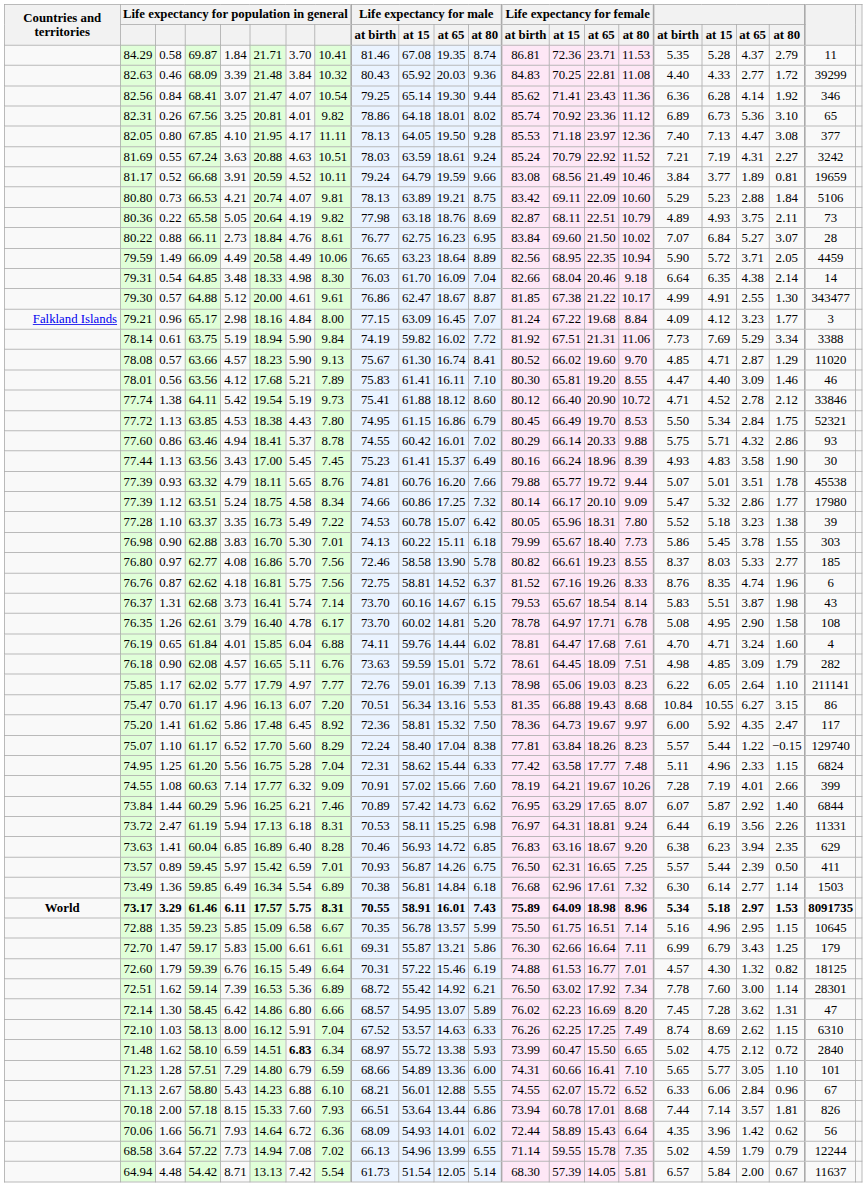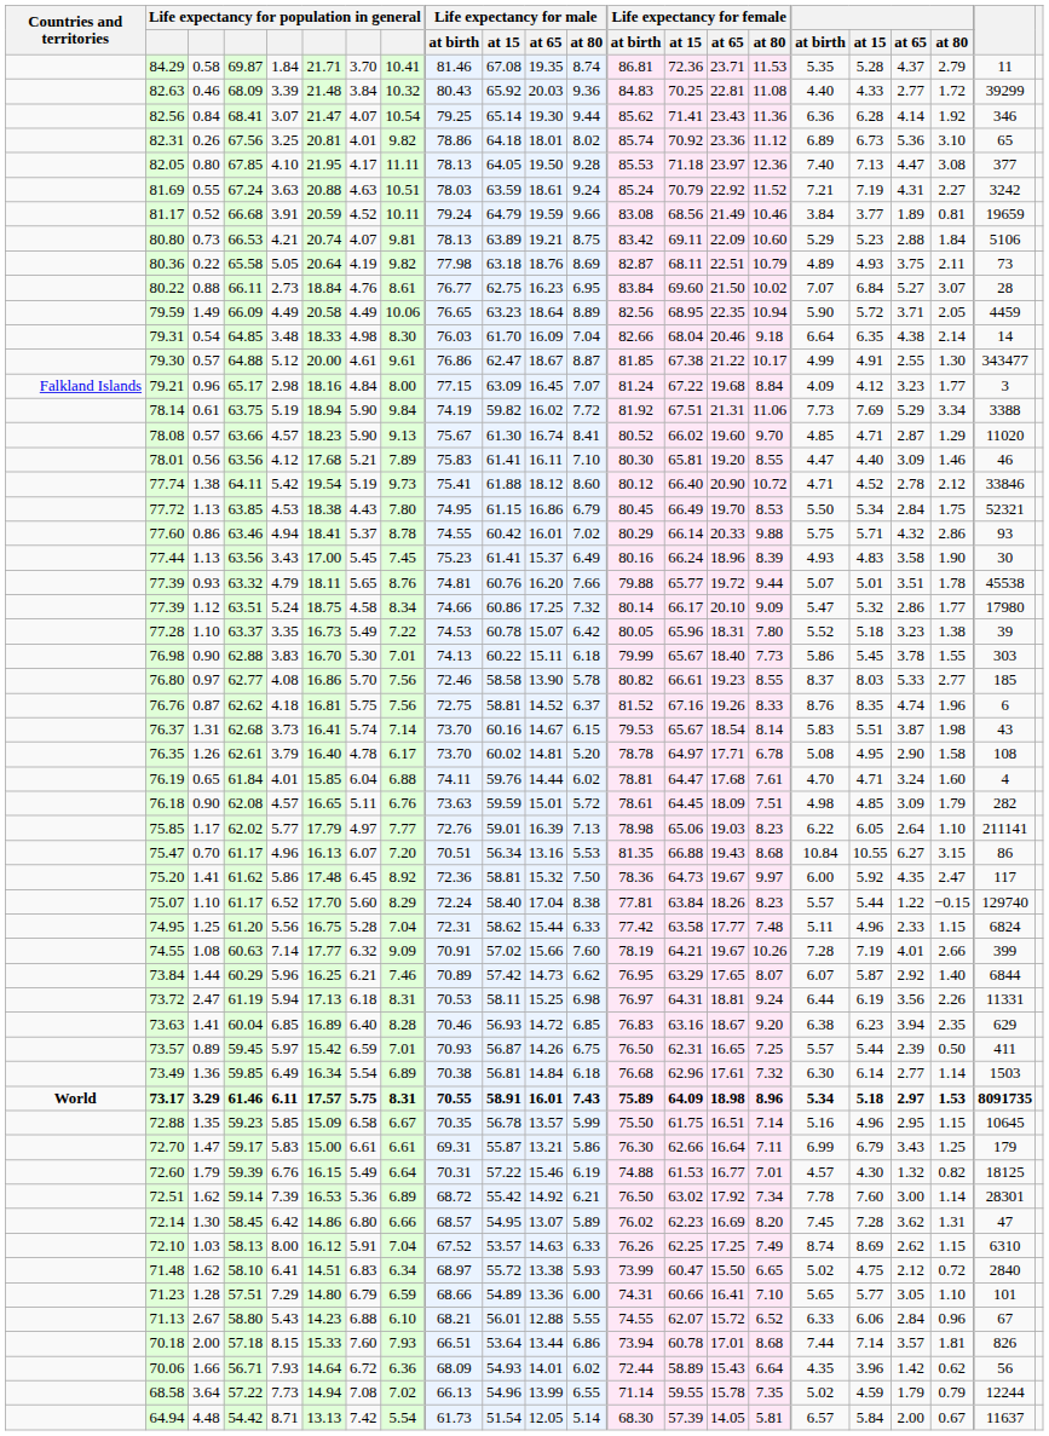71.48 | column 5: 6.59 -> 6.41
71.48 | column 7: bold -> normal
